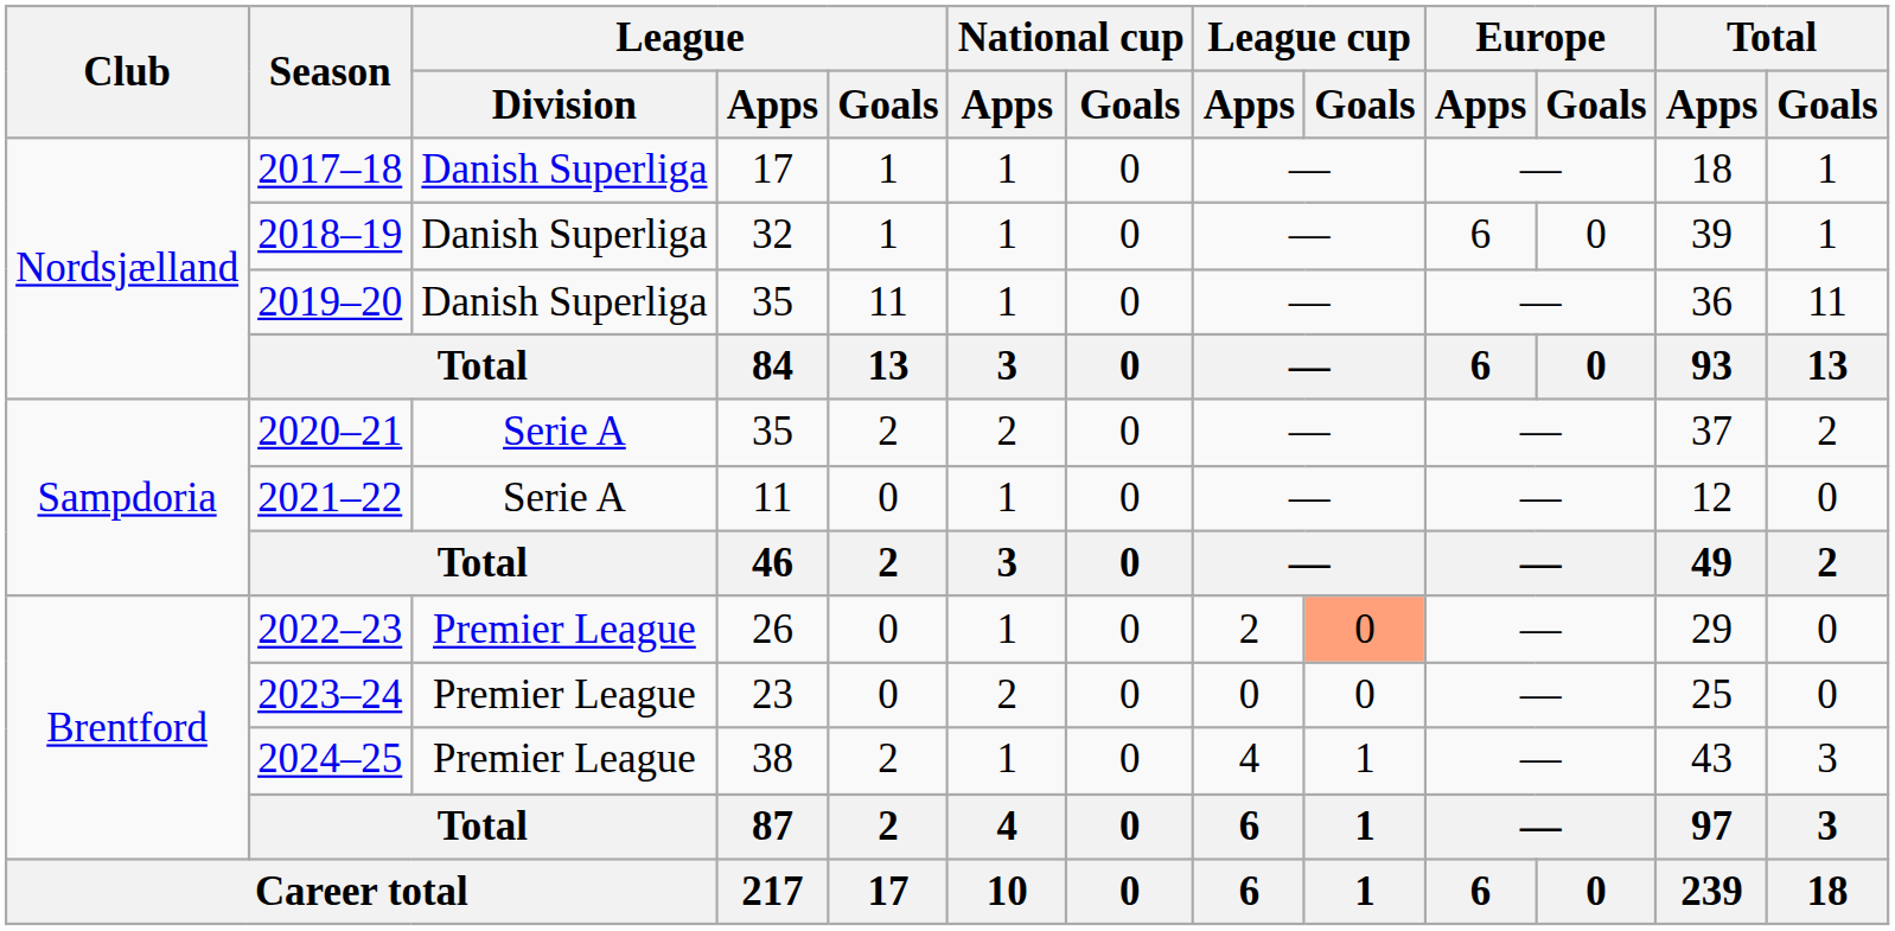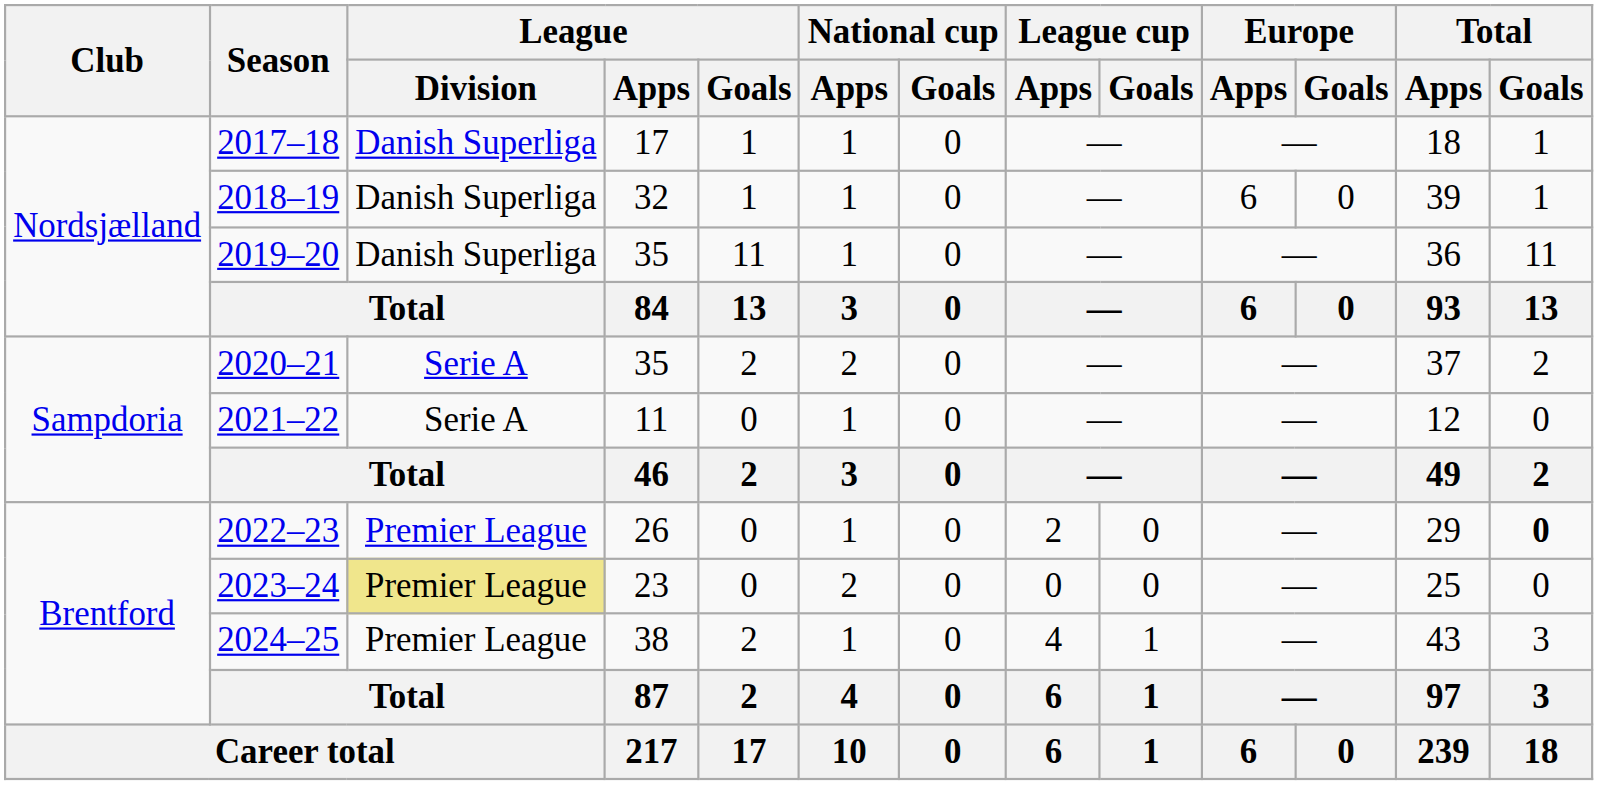2022–23 | League cup / Goals: lightsalmon background -> no background
2022–23 | Total / Goals: normal -> bold
2023–24 | League / Division: no background -> khaki background
